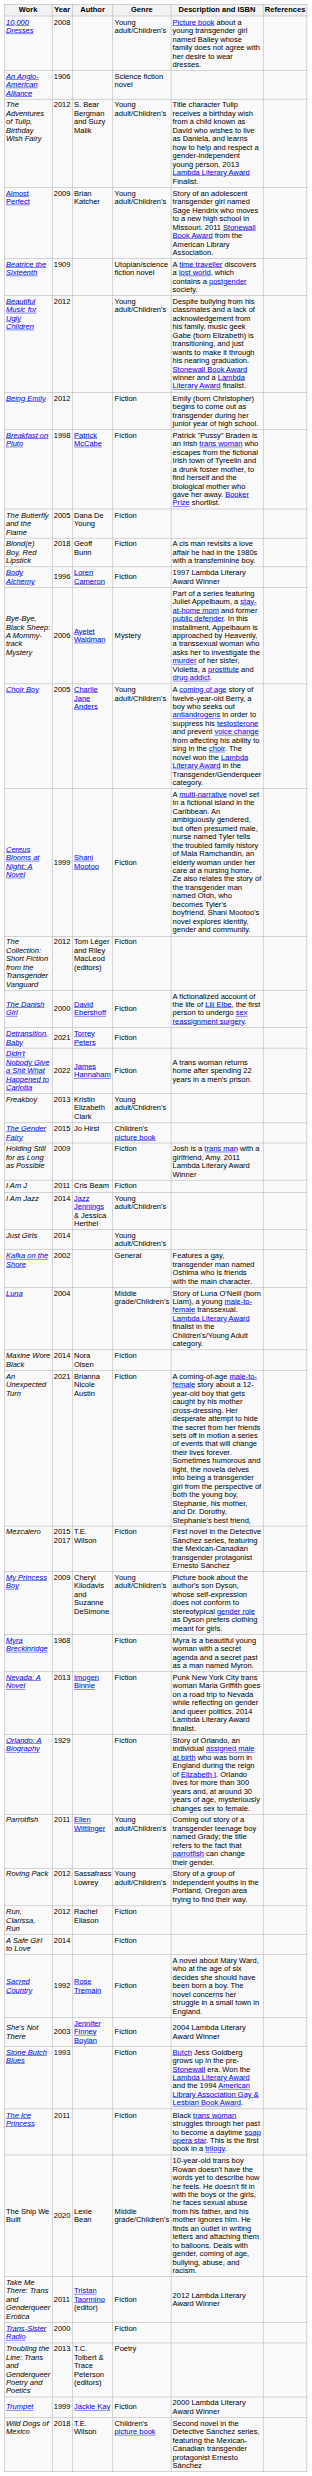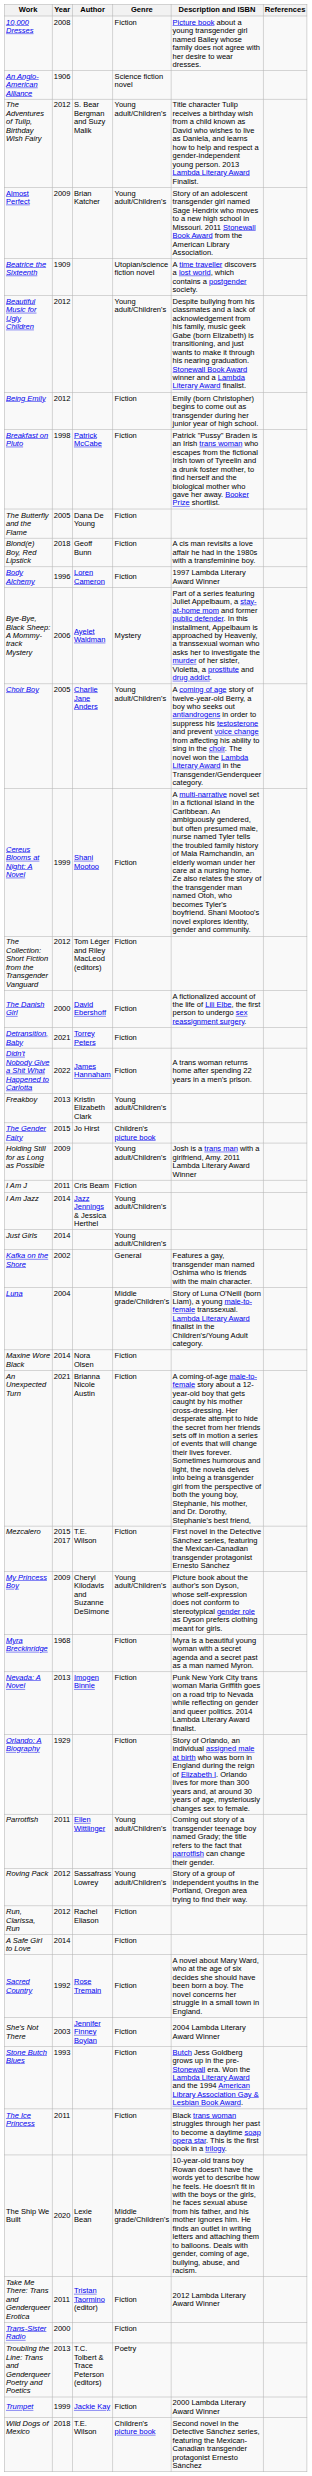10,000 Dresses | Genre: Young adult/Children's -> Fiction
Holding Still for as Long as Possible | Genre: Fiction -> Young adult/Children's
